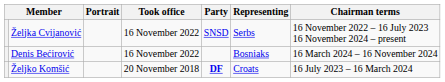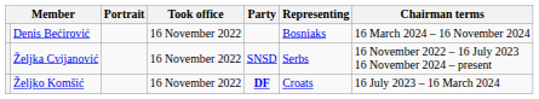rows swapped: Denis Bećirović <-> Željka Cvijanović
Željko Komšić | Took office: 20 November 2018 -> 16 November 2022
